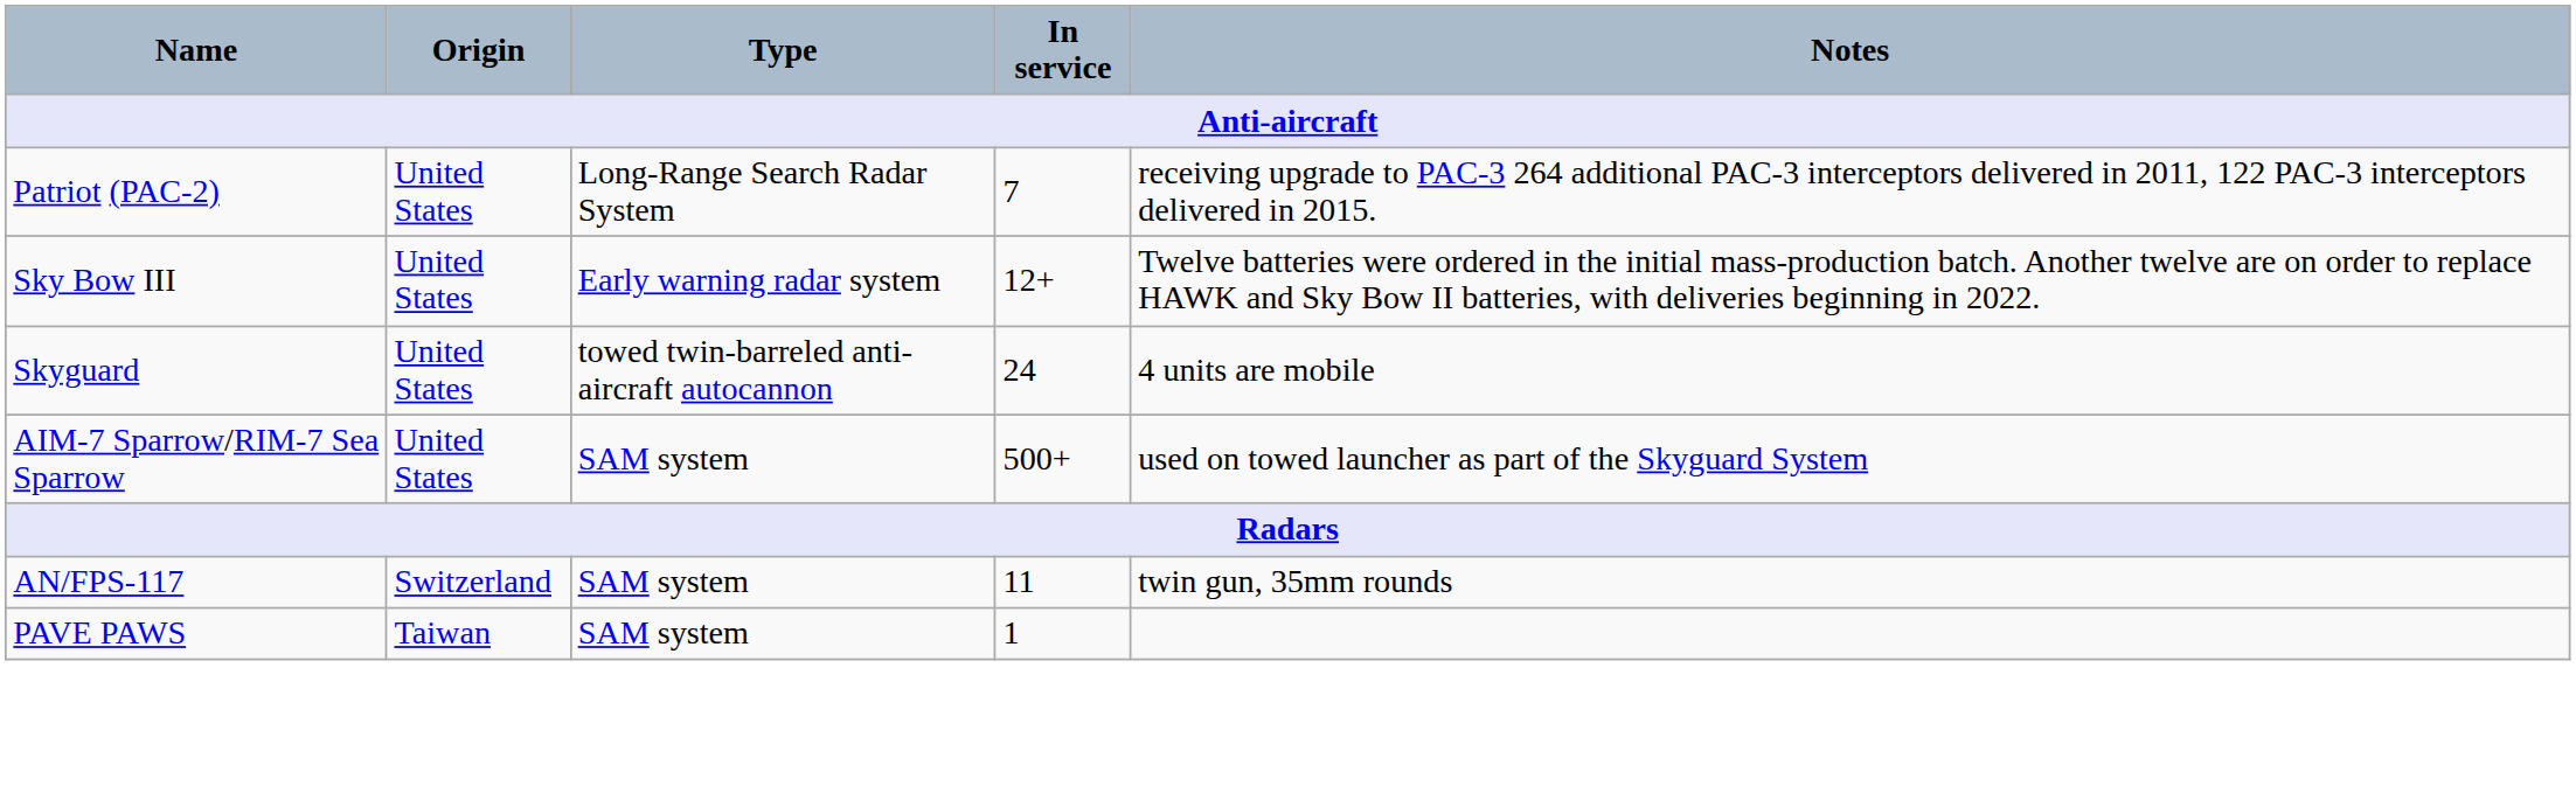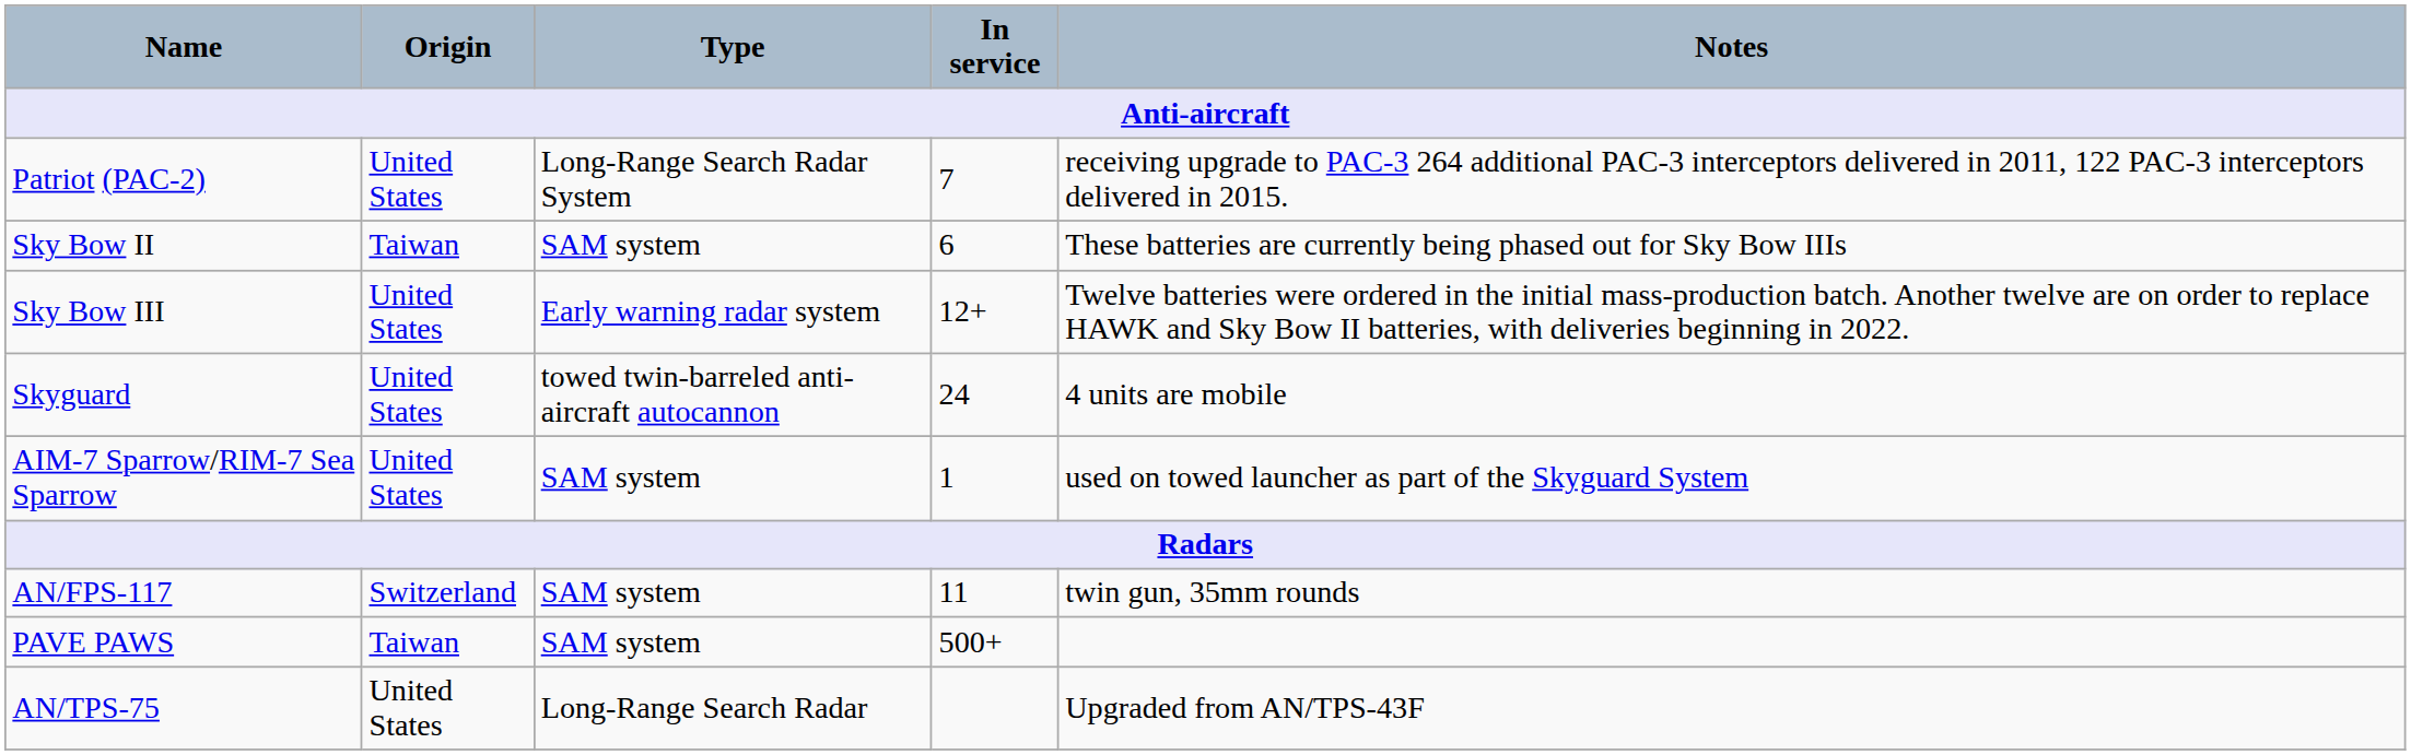+ row: Sky Bow II | Taiwan | SAM system | 6 | These batteries are currently being phased out for Sky Bow IIIs
AIM-7 Sparrow/RIM-7 Sea Sparrow | In service: 500+ -> 1
PAVE PAWS | In service: 1 -> 500+
+ row: AN/TPS-75 | United States | Long-Range Search Radar | Upgraded from AN/TPS-43F
